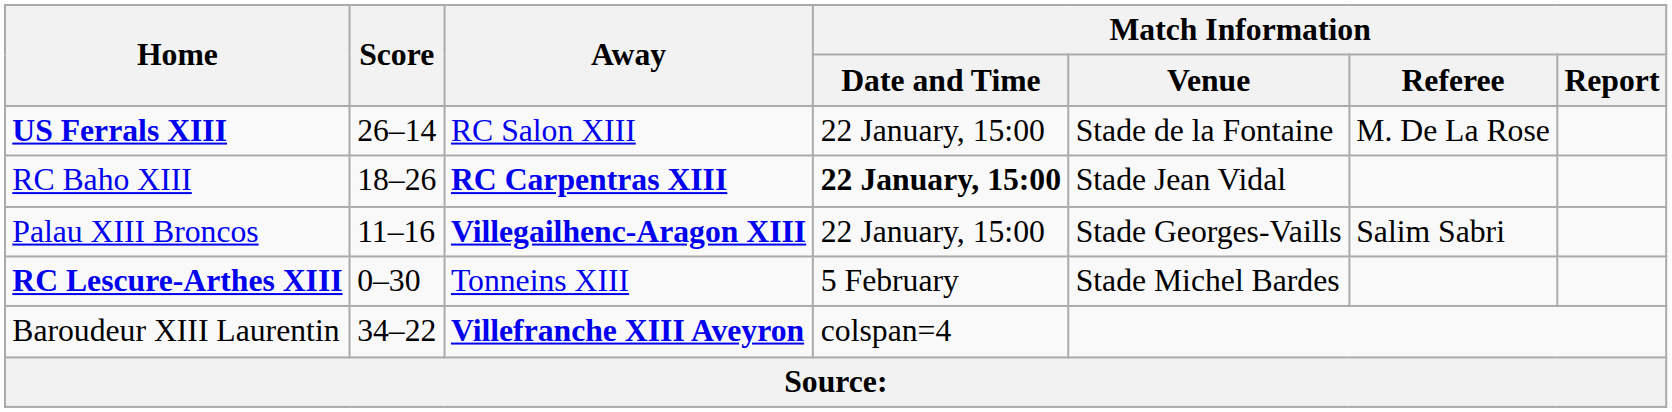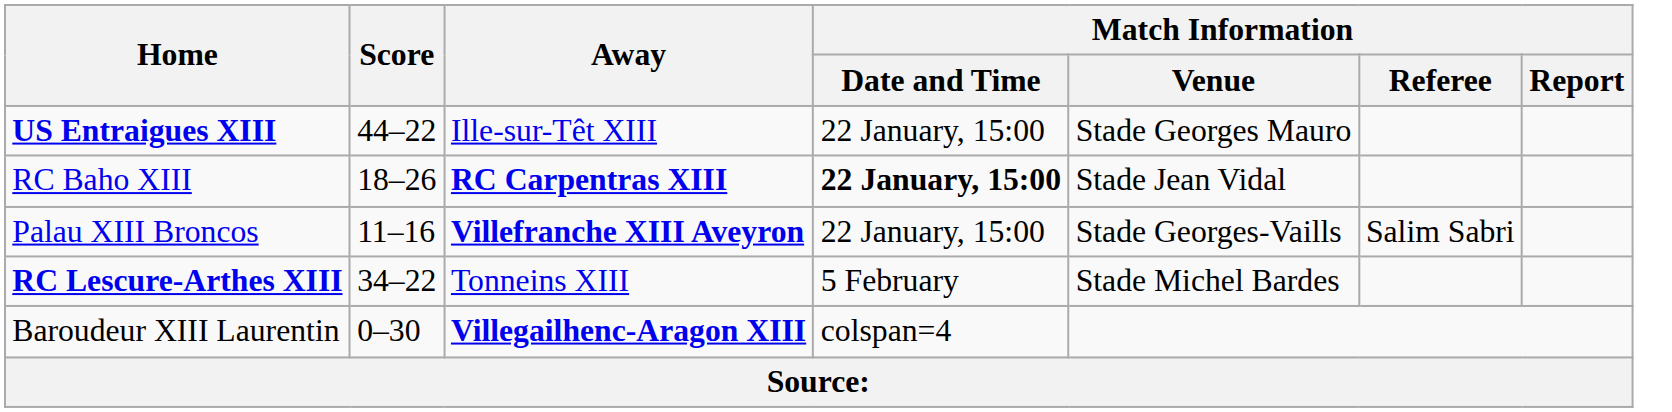+ row: US Entraigues XIII | 44–22 | Ille-sur-Têt XIII | 22 January, 15:00 | Stade Georges Mauro
- row: US Ferrals XIII | 26–14 | RC Salon XIII | 22 January, 15:00 | Stade de la Fontaine | M. De La Rose
Palau XIII Broncos | Away: Villegailhenc-Aragon XIII -> Villefranche XIII Aveyron
RC Lescure-Arthes XIII | Score: 0–30 -> 34–22
Baroudeur XIII Laurentin | Score: 34–22 -> 0–30
Baroudeur XIII Laurentin | Away: Villefranche XIII Aveyron -> Villegailhenc-Aragon XIII
